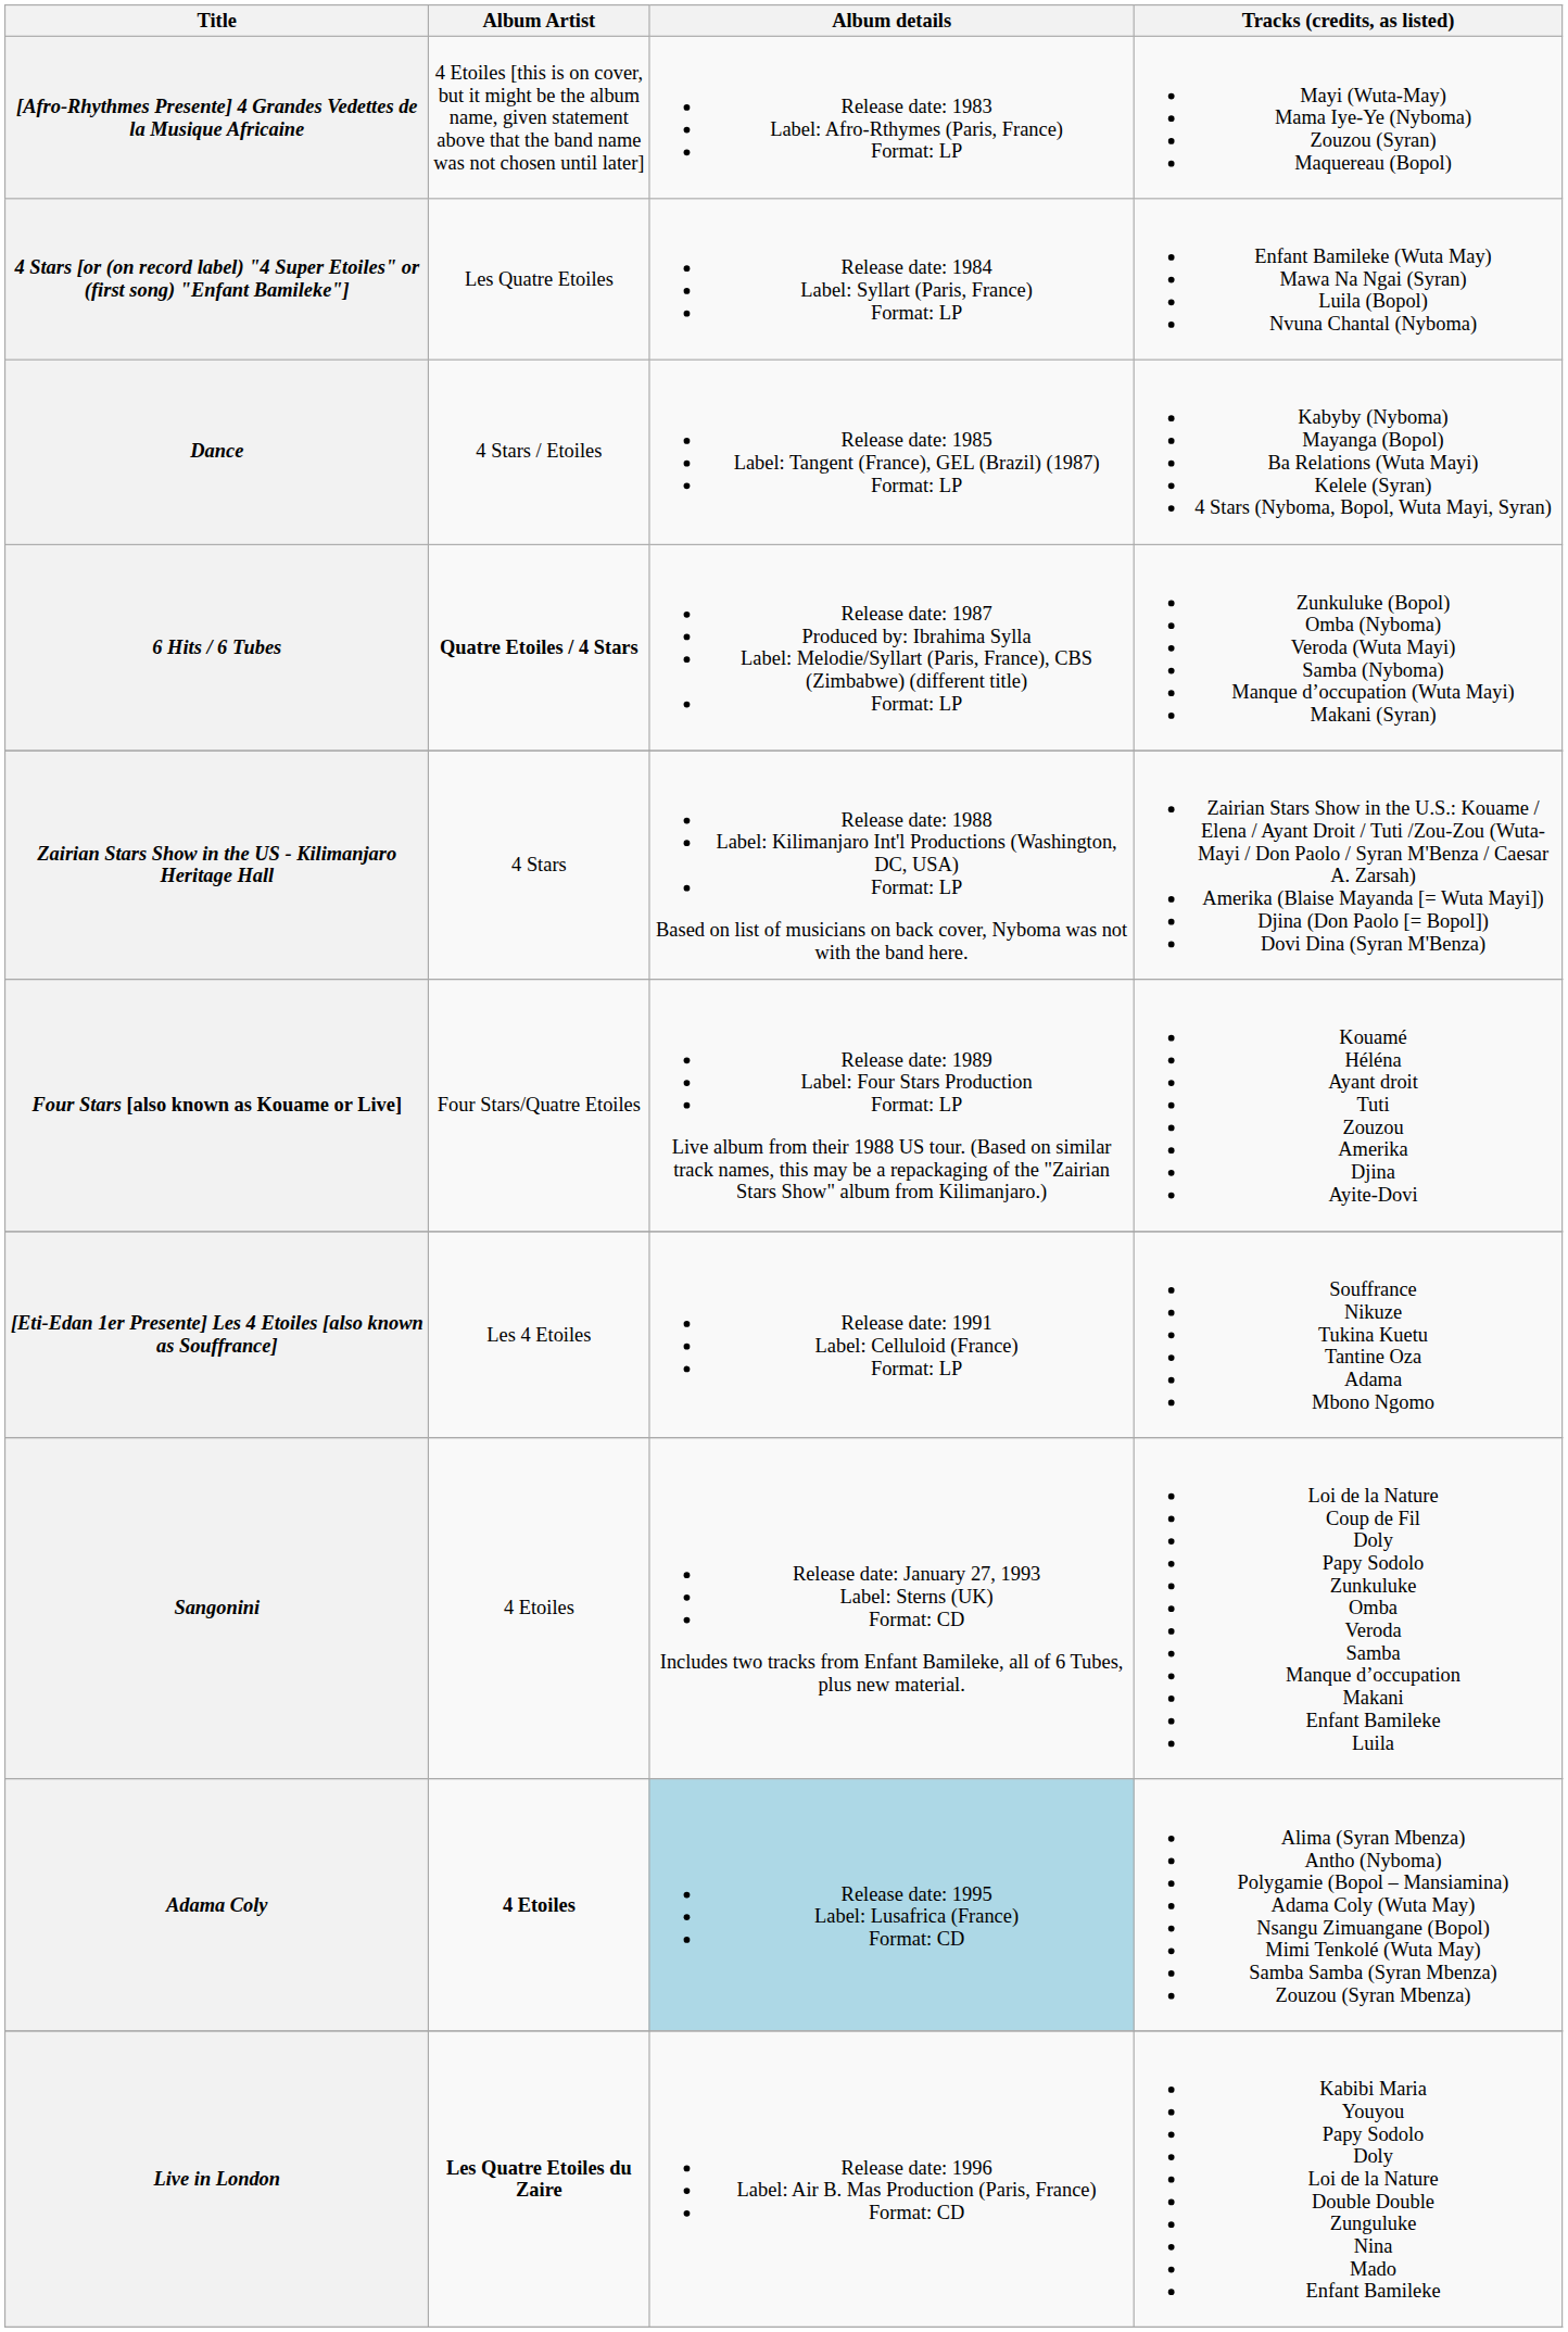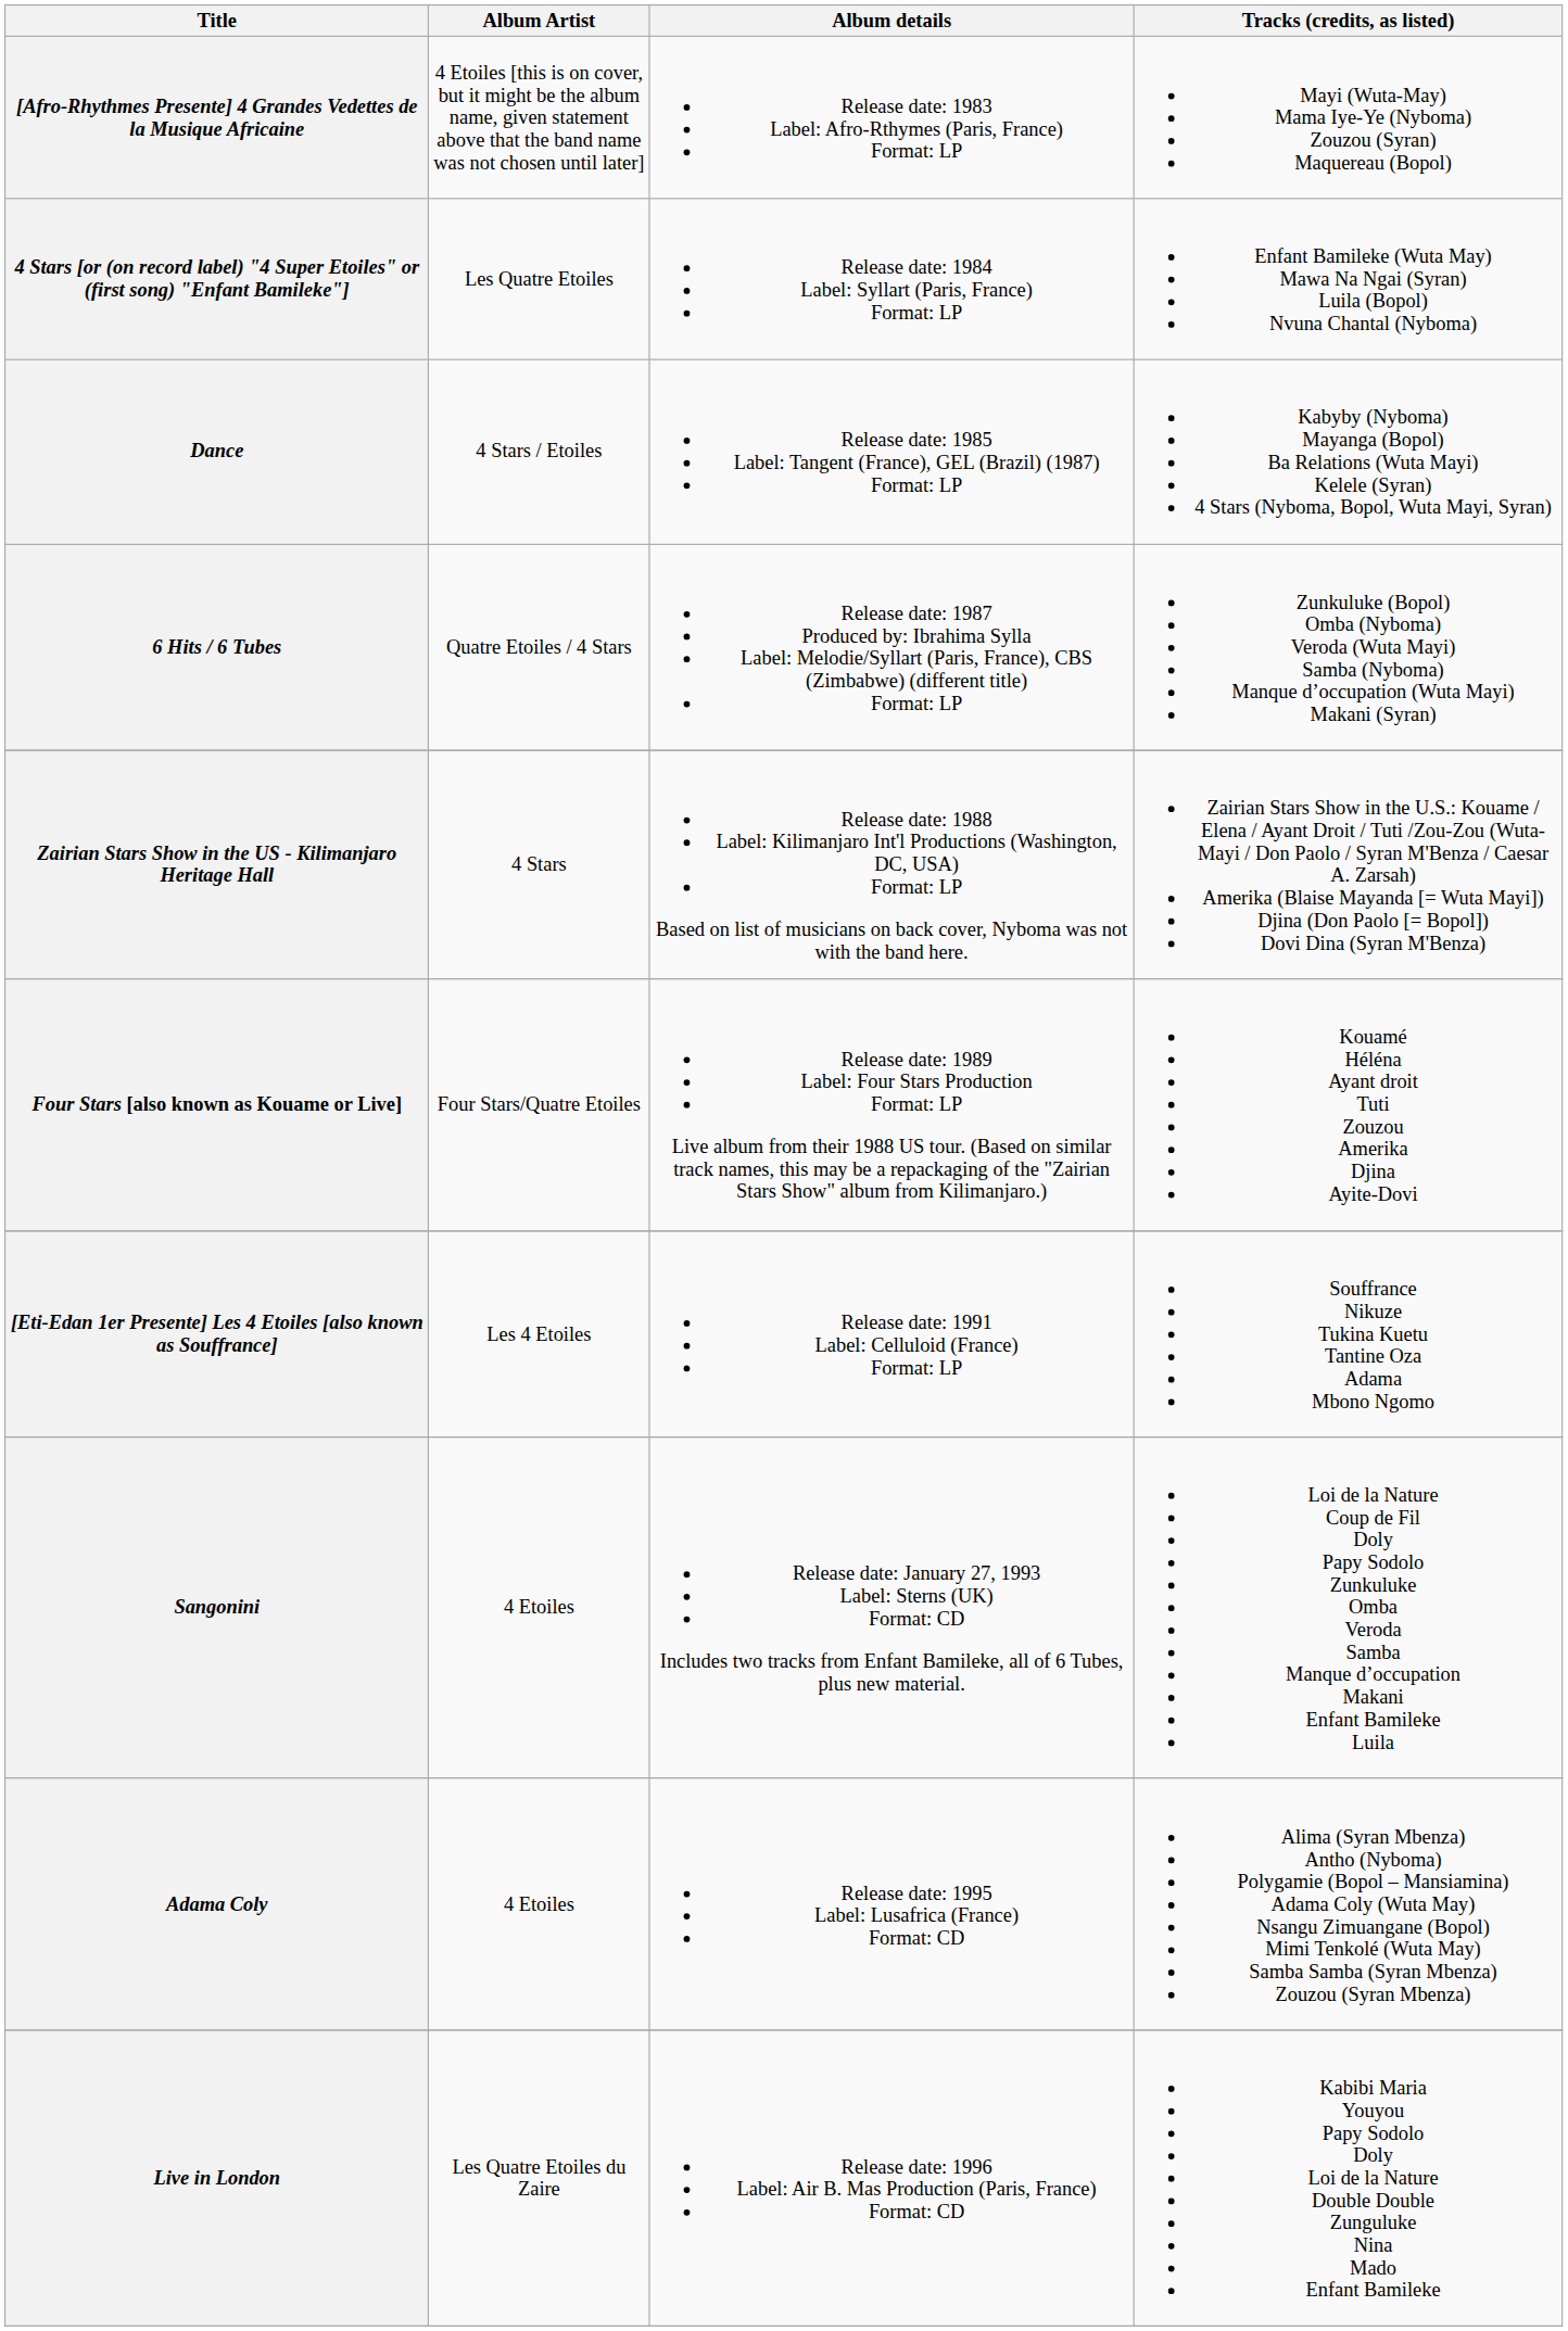6 Hits / 6 Tubes | Album Artist: bold -> normal
Adama Coly | Album Artist: bold -> normal
Adama Coly | Album details: lightblue background -> no background
Live in London | Album Artist: bold -> normal
